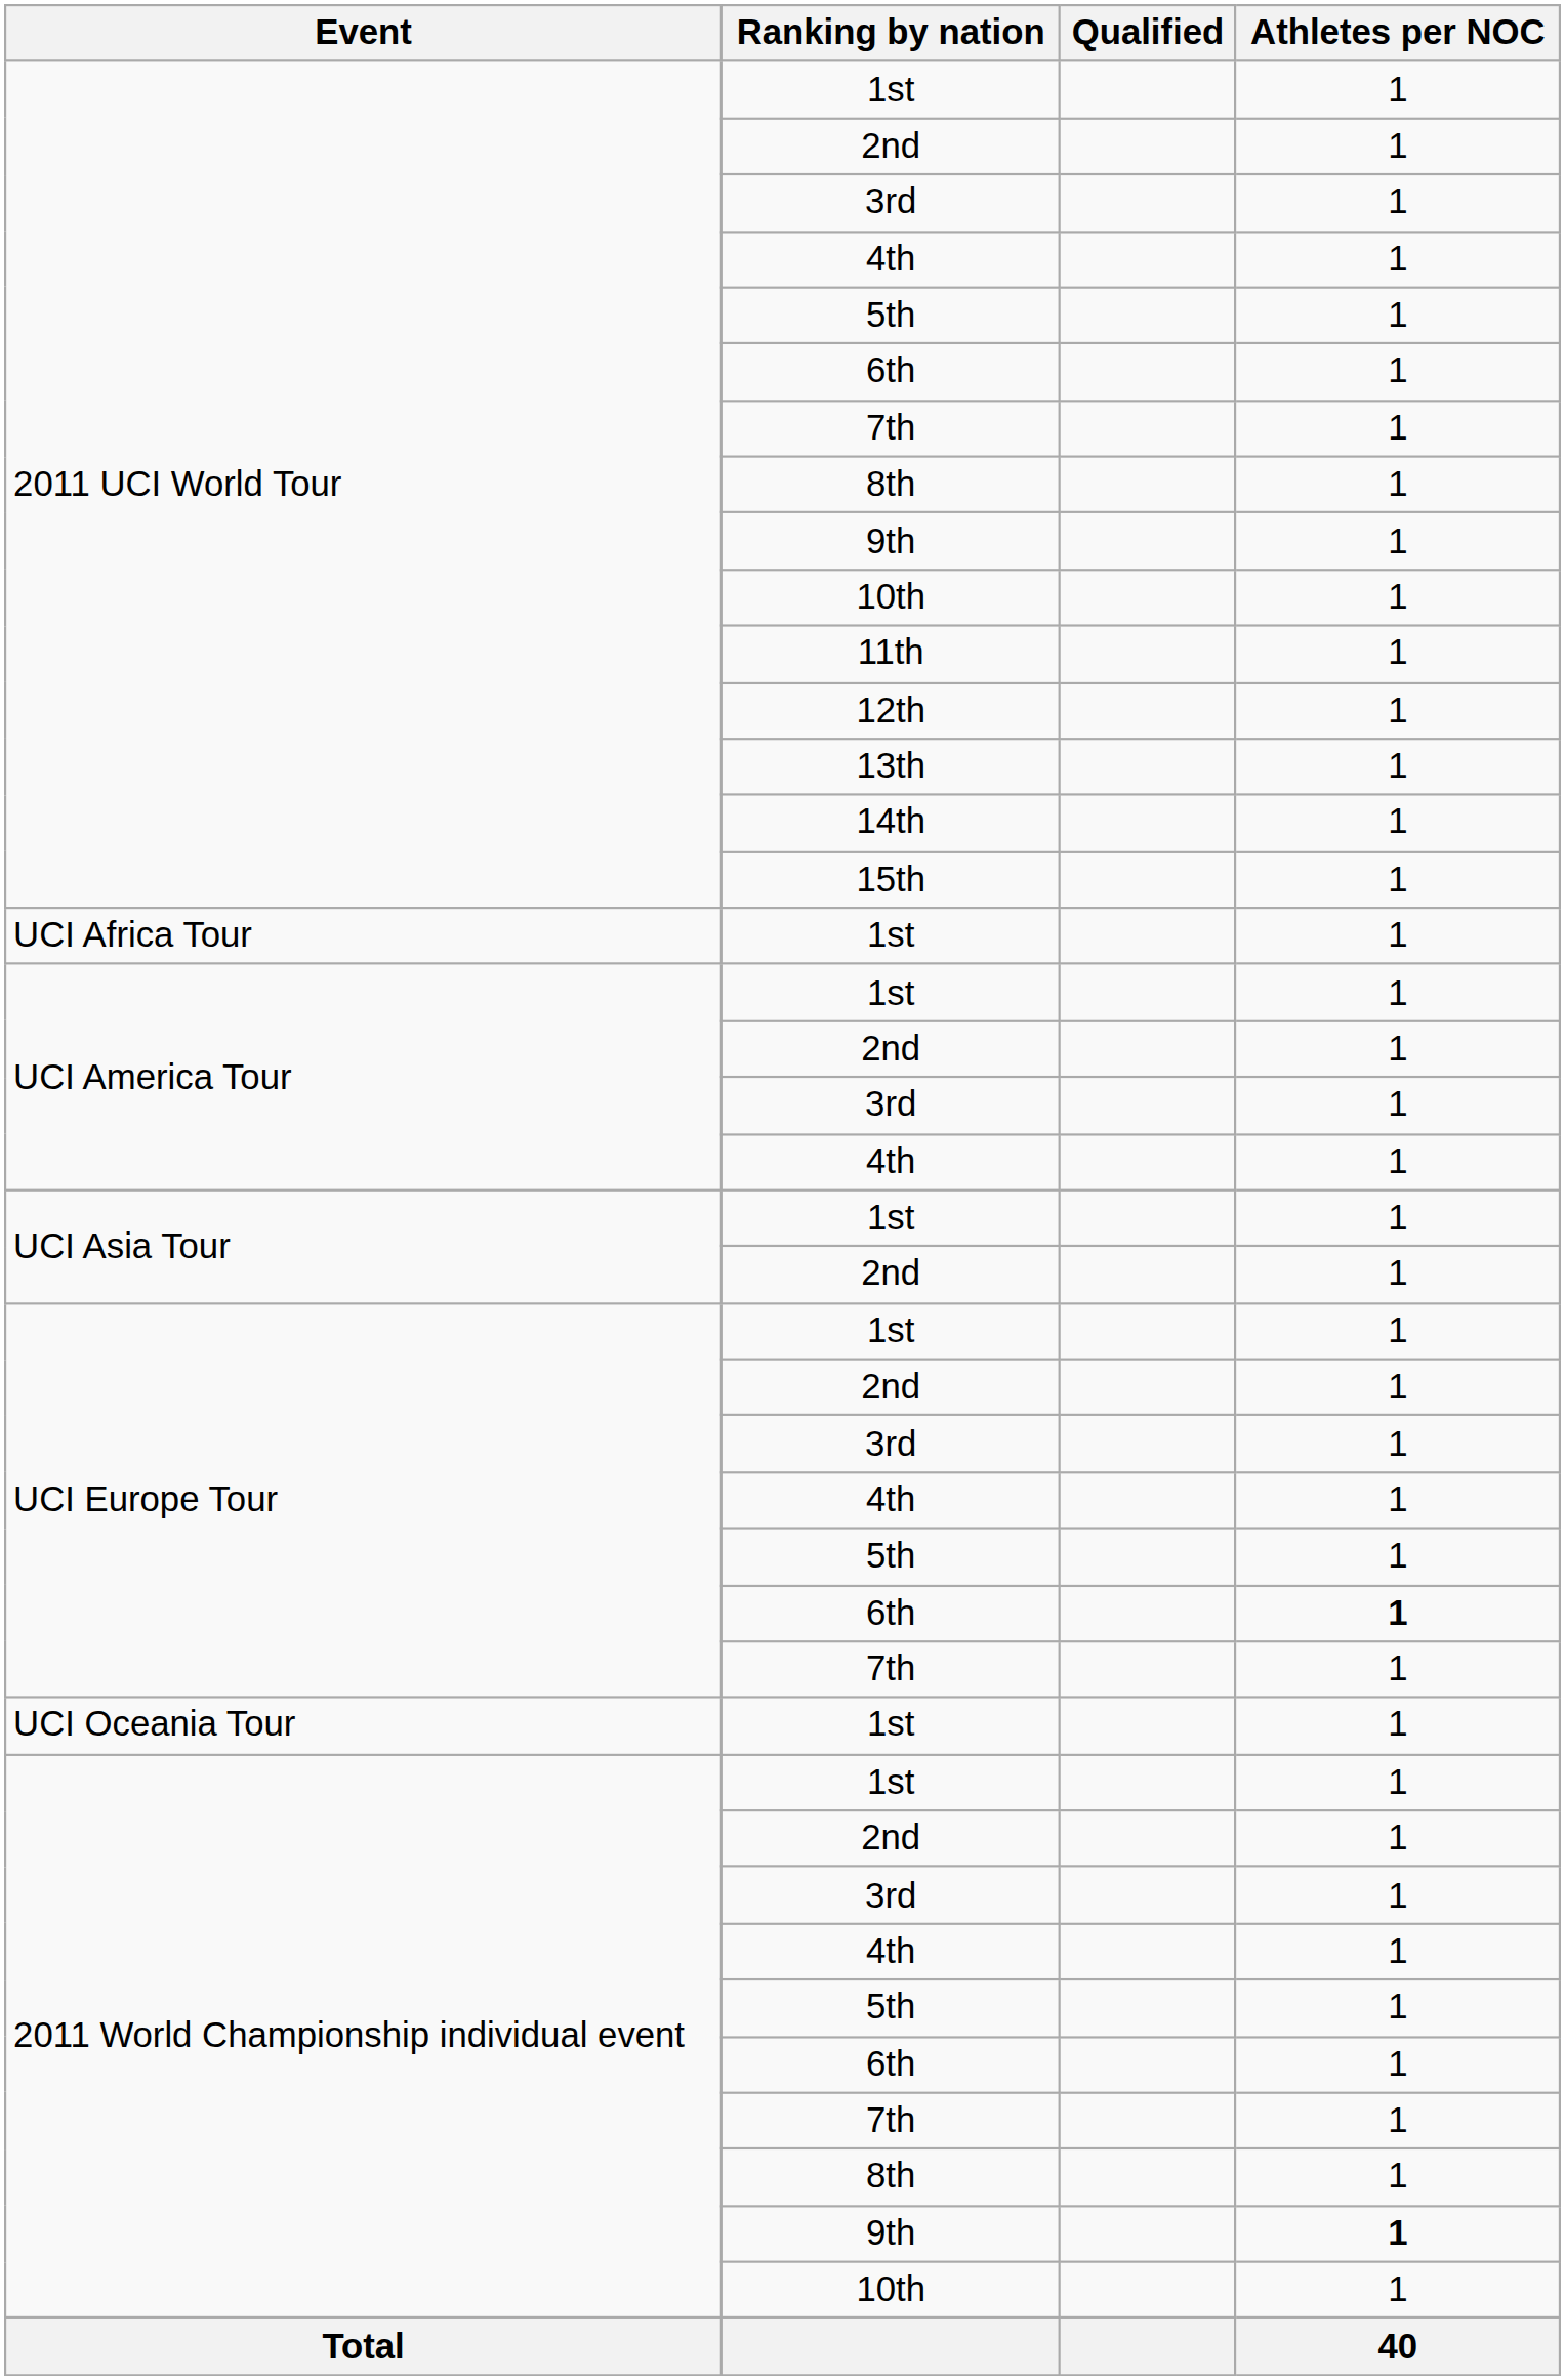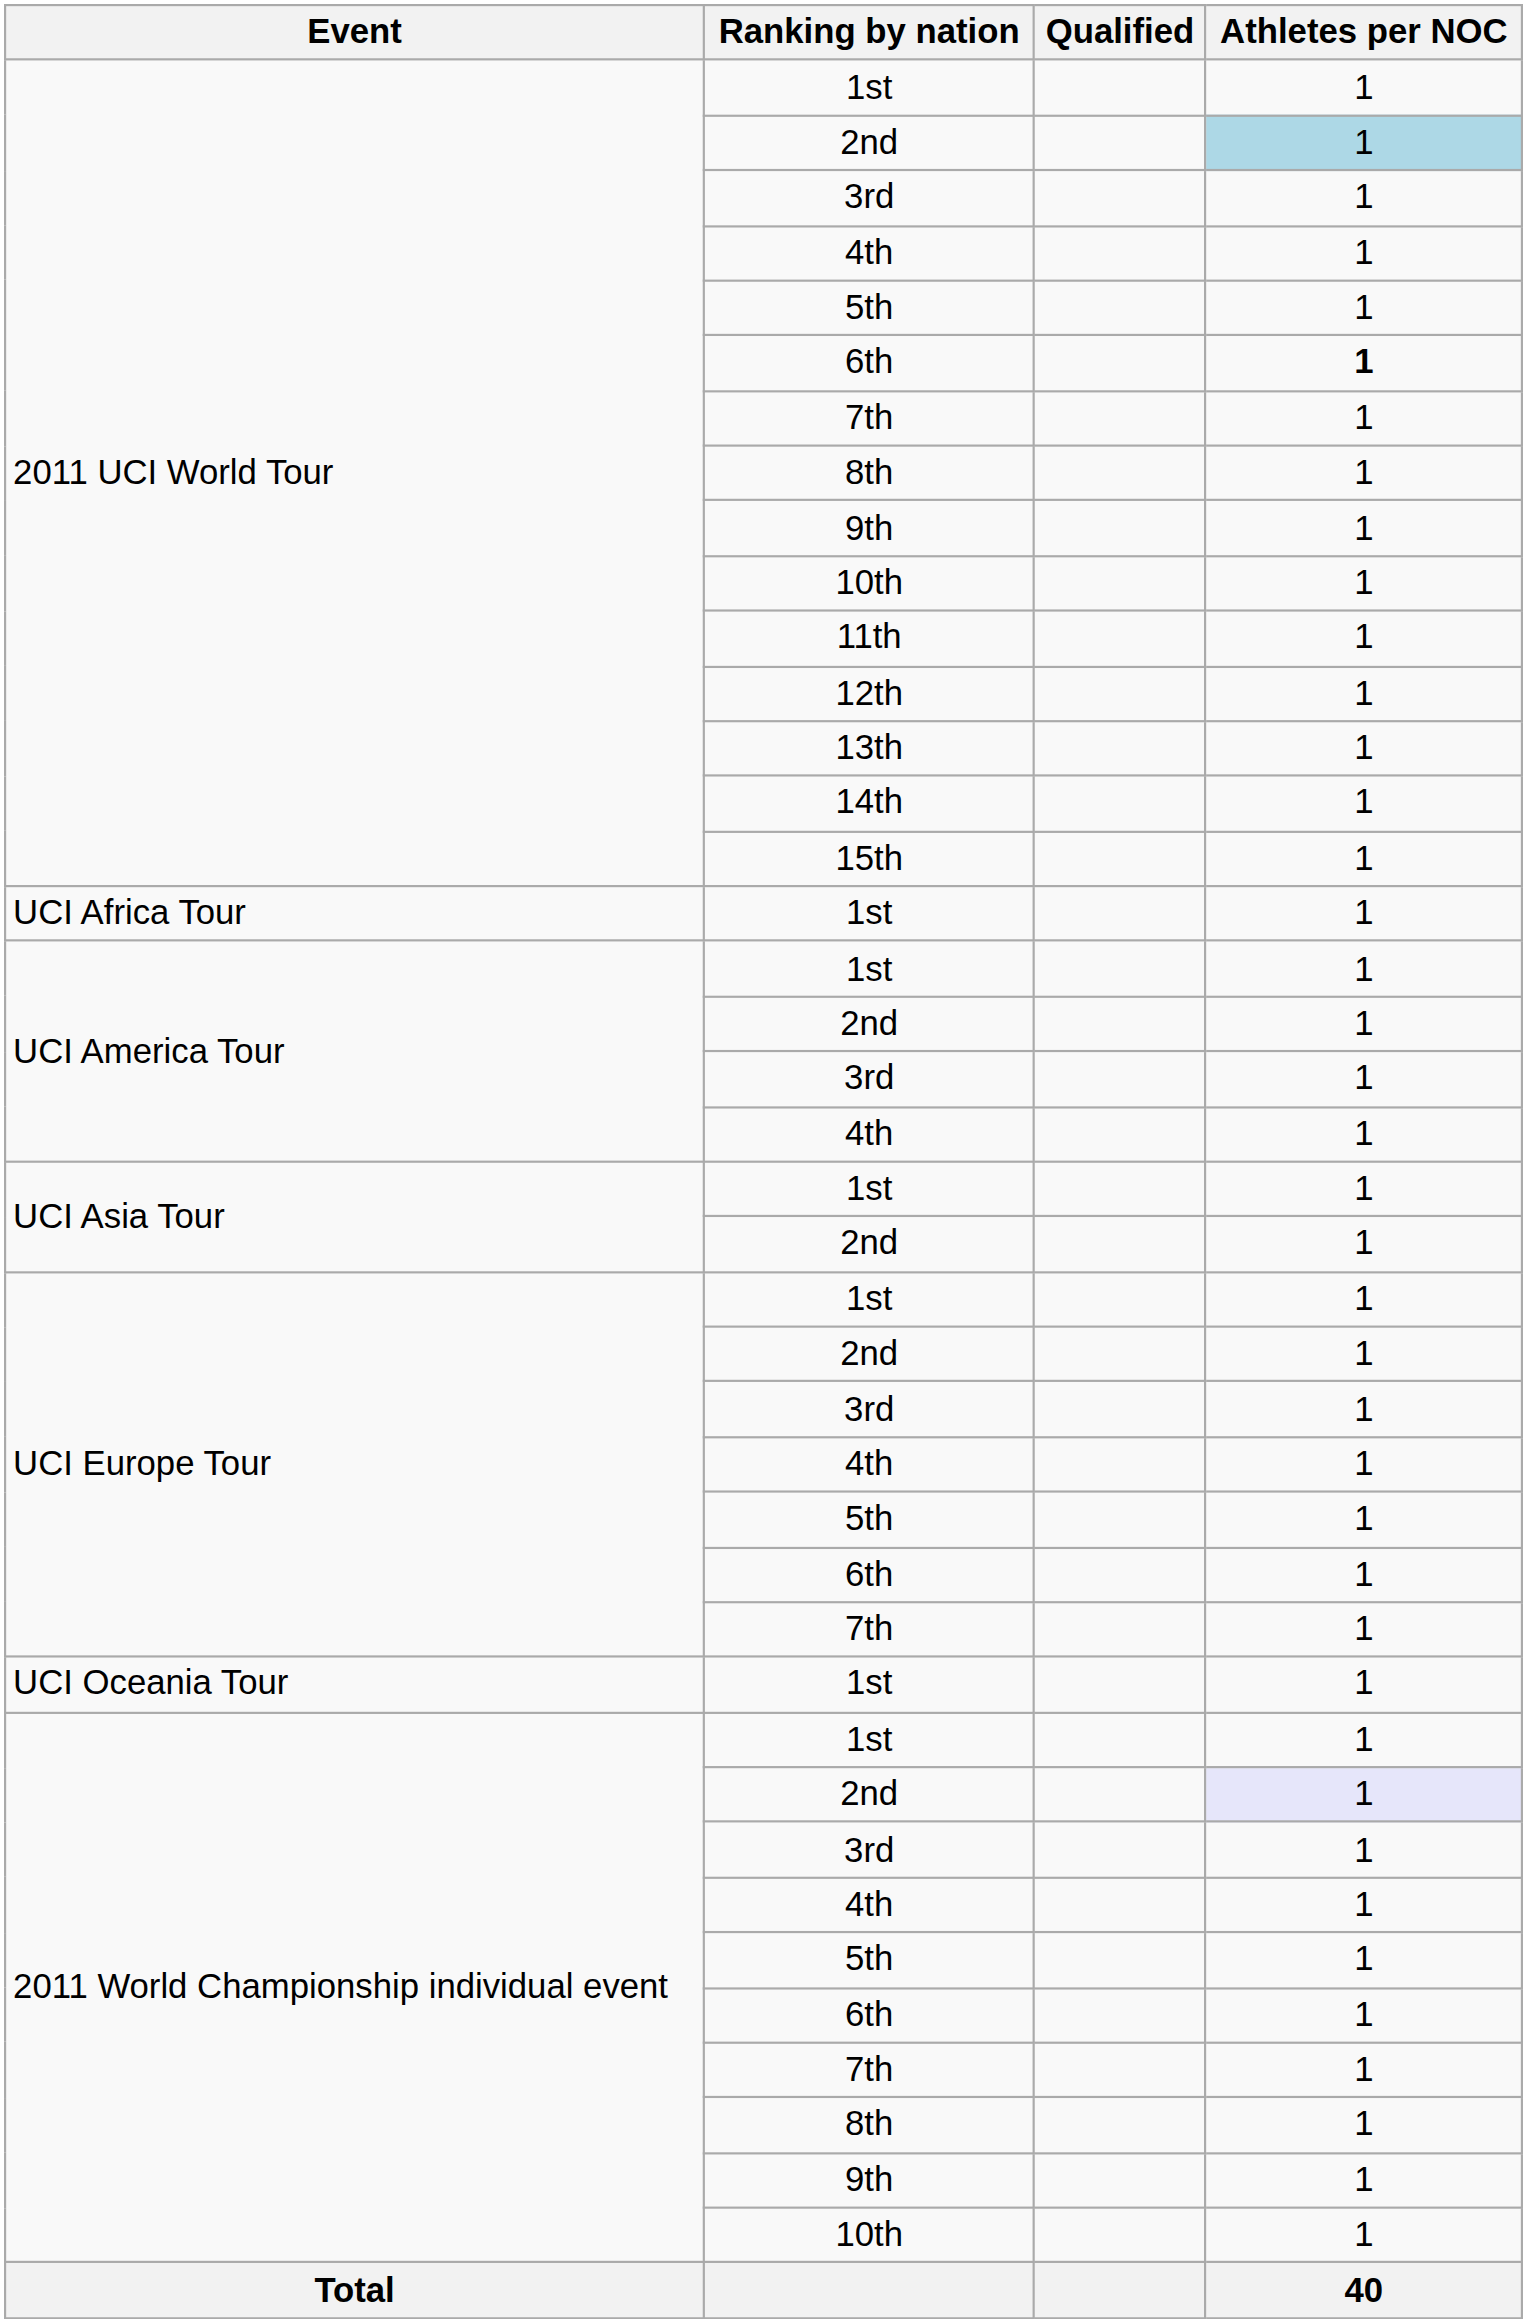2011 UCI World Tour / 2nd | Athletes per NOC: no background -> lightblue background
2011 UCI World Tour / 6th | Athletes per NOC: normal -> bold
UCI Europe Tour / 6th | Athletes per NOC: bold -> normal
2011 World Championship individual event / 2nd | Athletes per NOC: no background -> lavender background
2011 World Championship individual event / 9th | Athletes per NOC: bold -> normal
